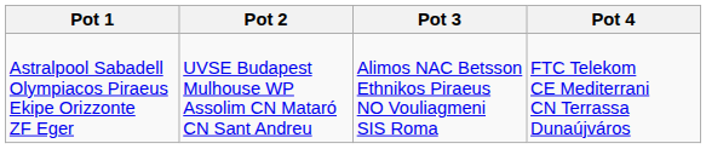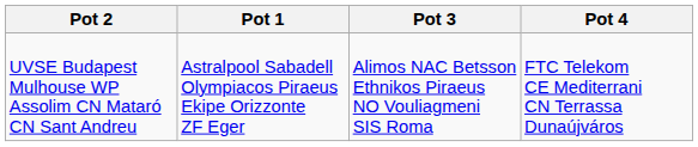columns swapped: Pot 1 <-> Pot 2
